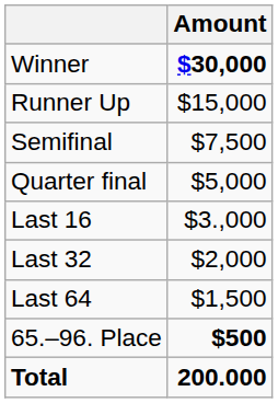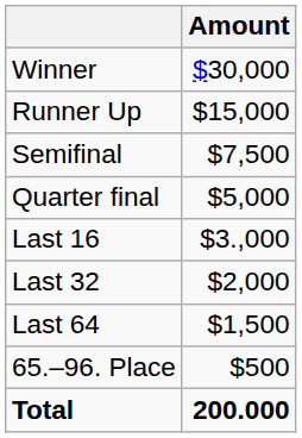Winner | Amount: bold -> normal
65.–96. Place | Amount: bold -> normal
